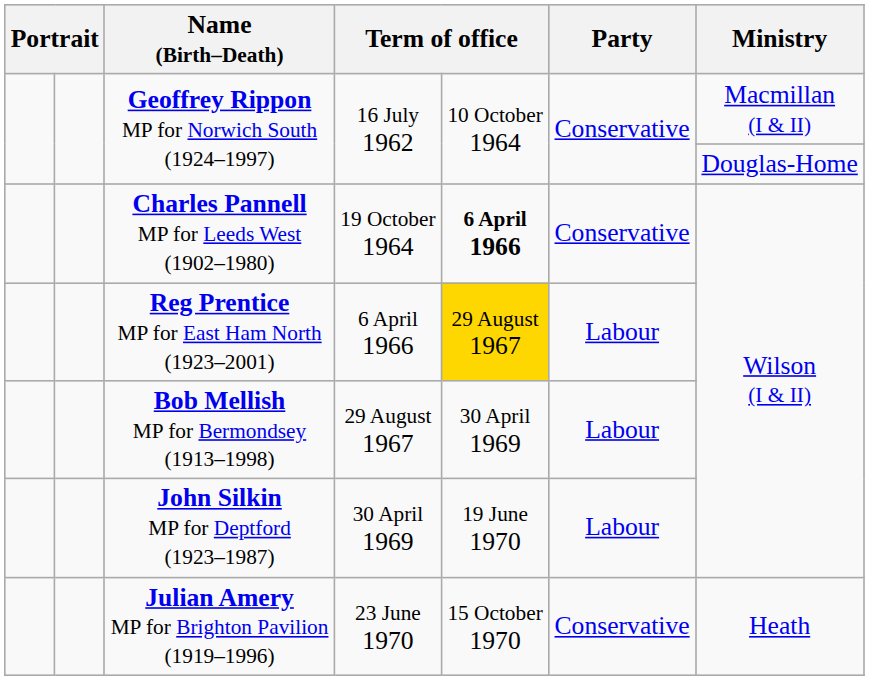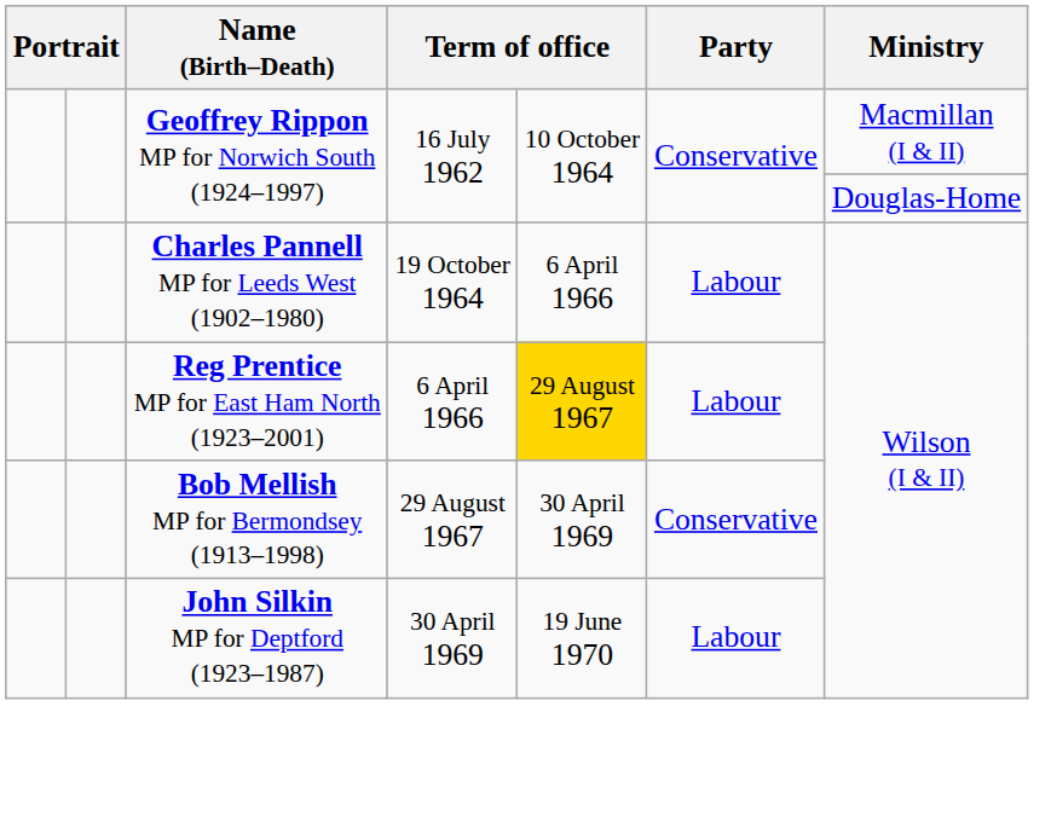Charles Pannell MP for Leeds West (1902–1980) | column 5: bold -> normal
Charles Pannell MP for Leeds West (1902–1980) | Party: Conservative -> Labour
Bob Mellish MP for Bermondsey (1913–1998) | Party: Labour -> Conservative
- row: Julian Amery MP for Brighton Pavilion (1919–1996) | 23 June 1970 | 15 October 1970 | Conservative | Heath
